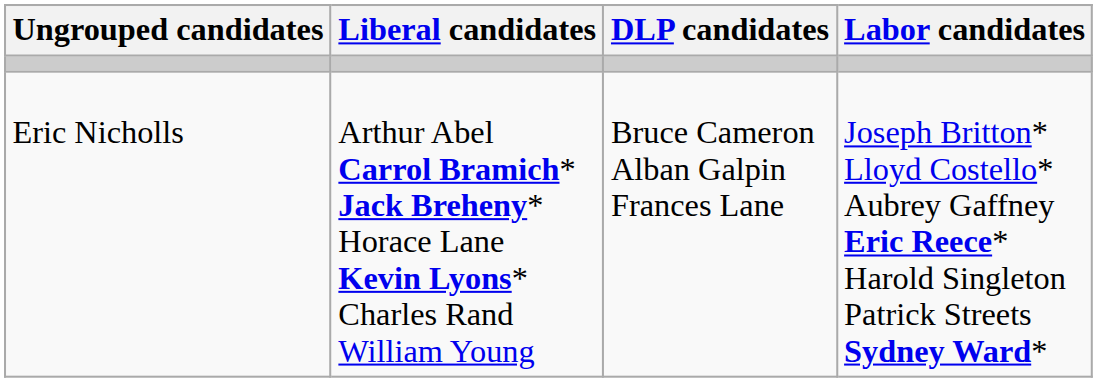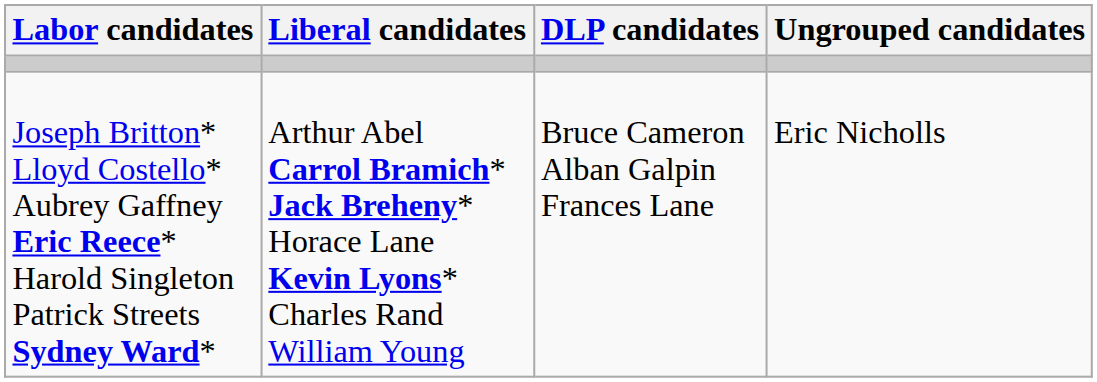columns swapped: Labor candidates <-> Ungrouped candidates
